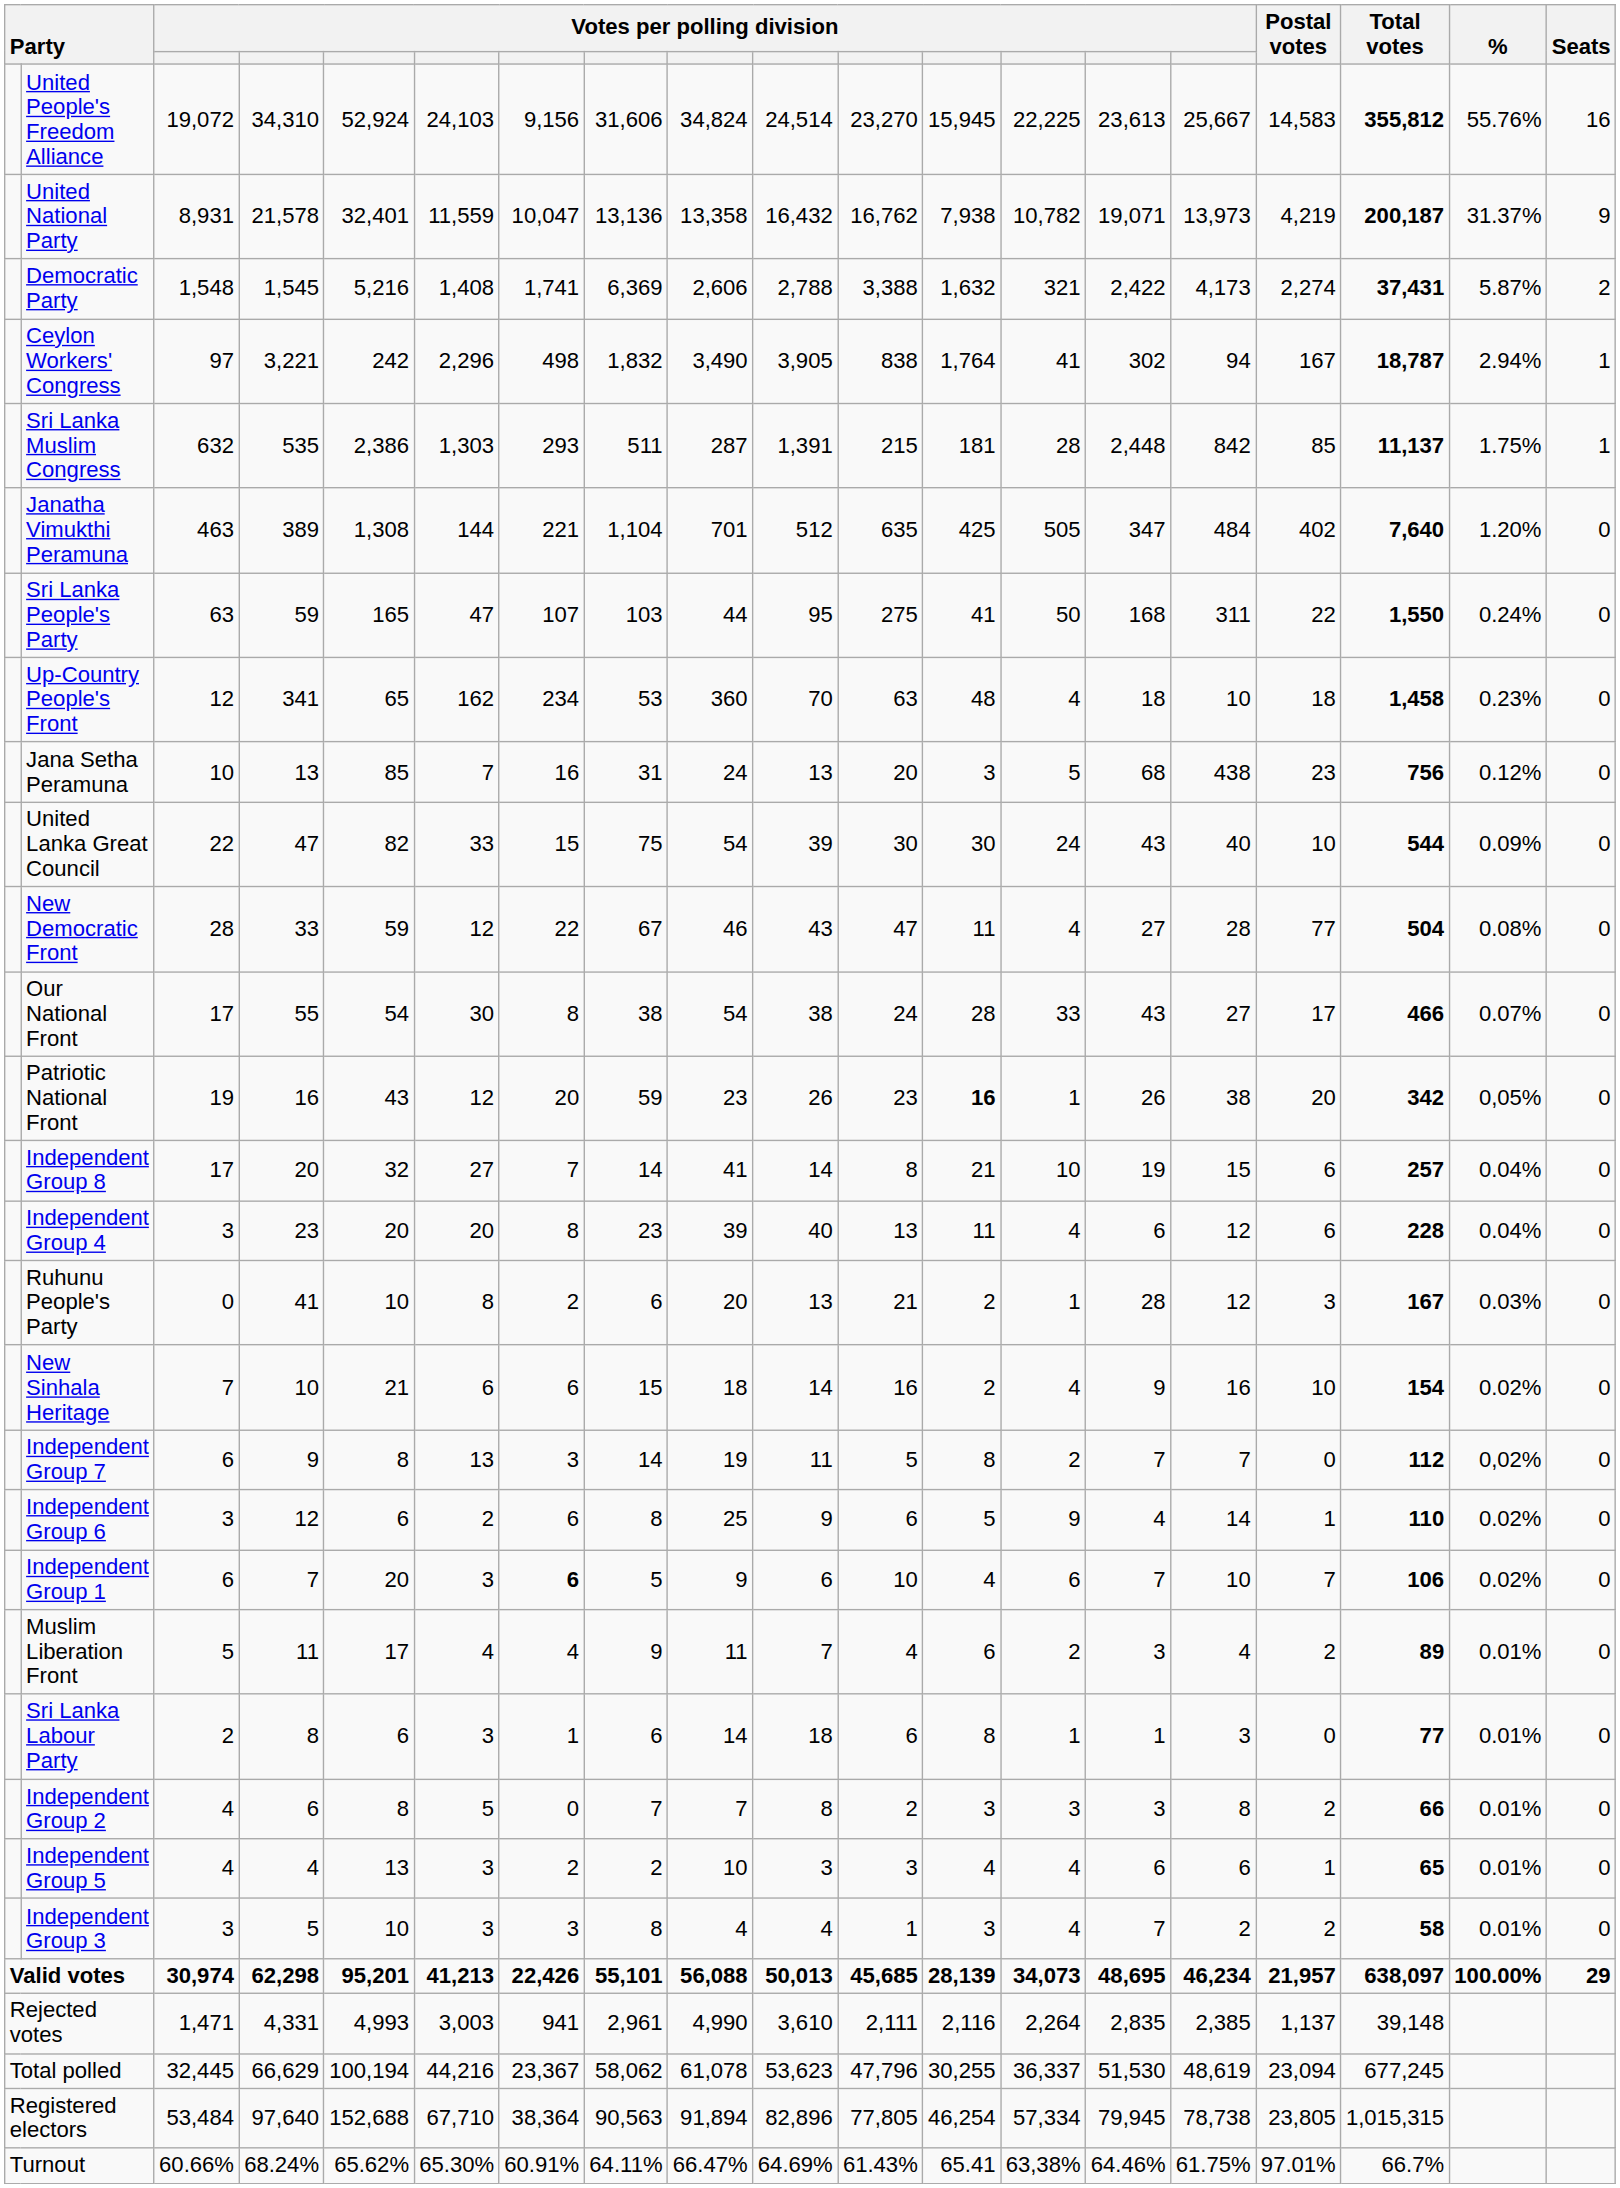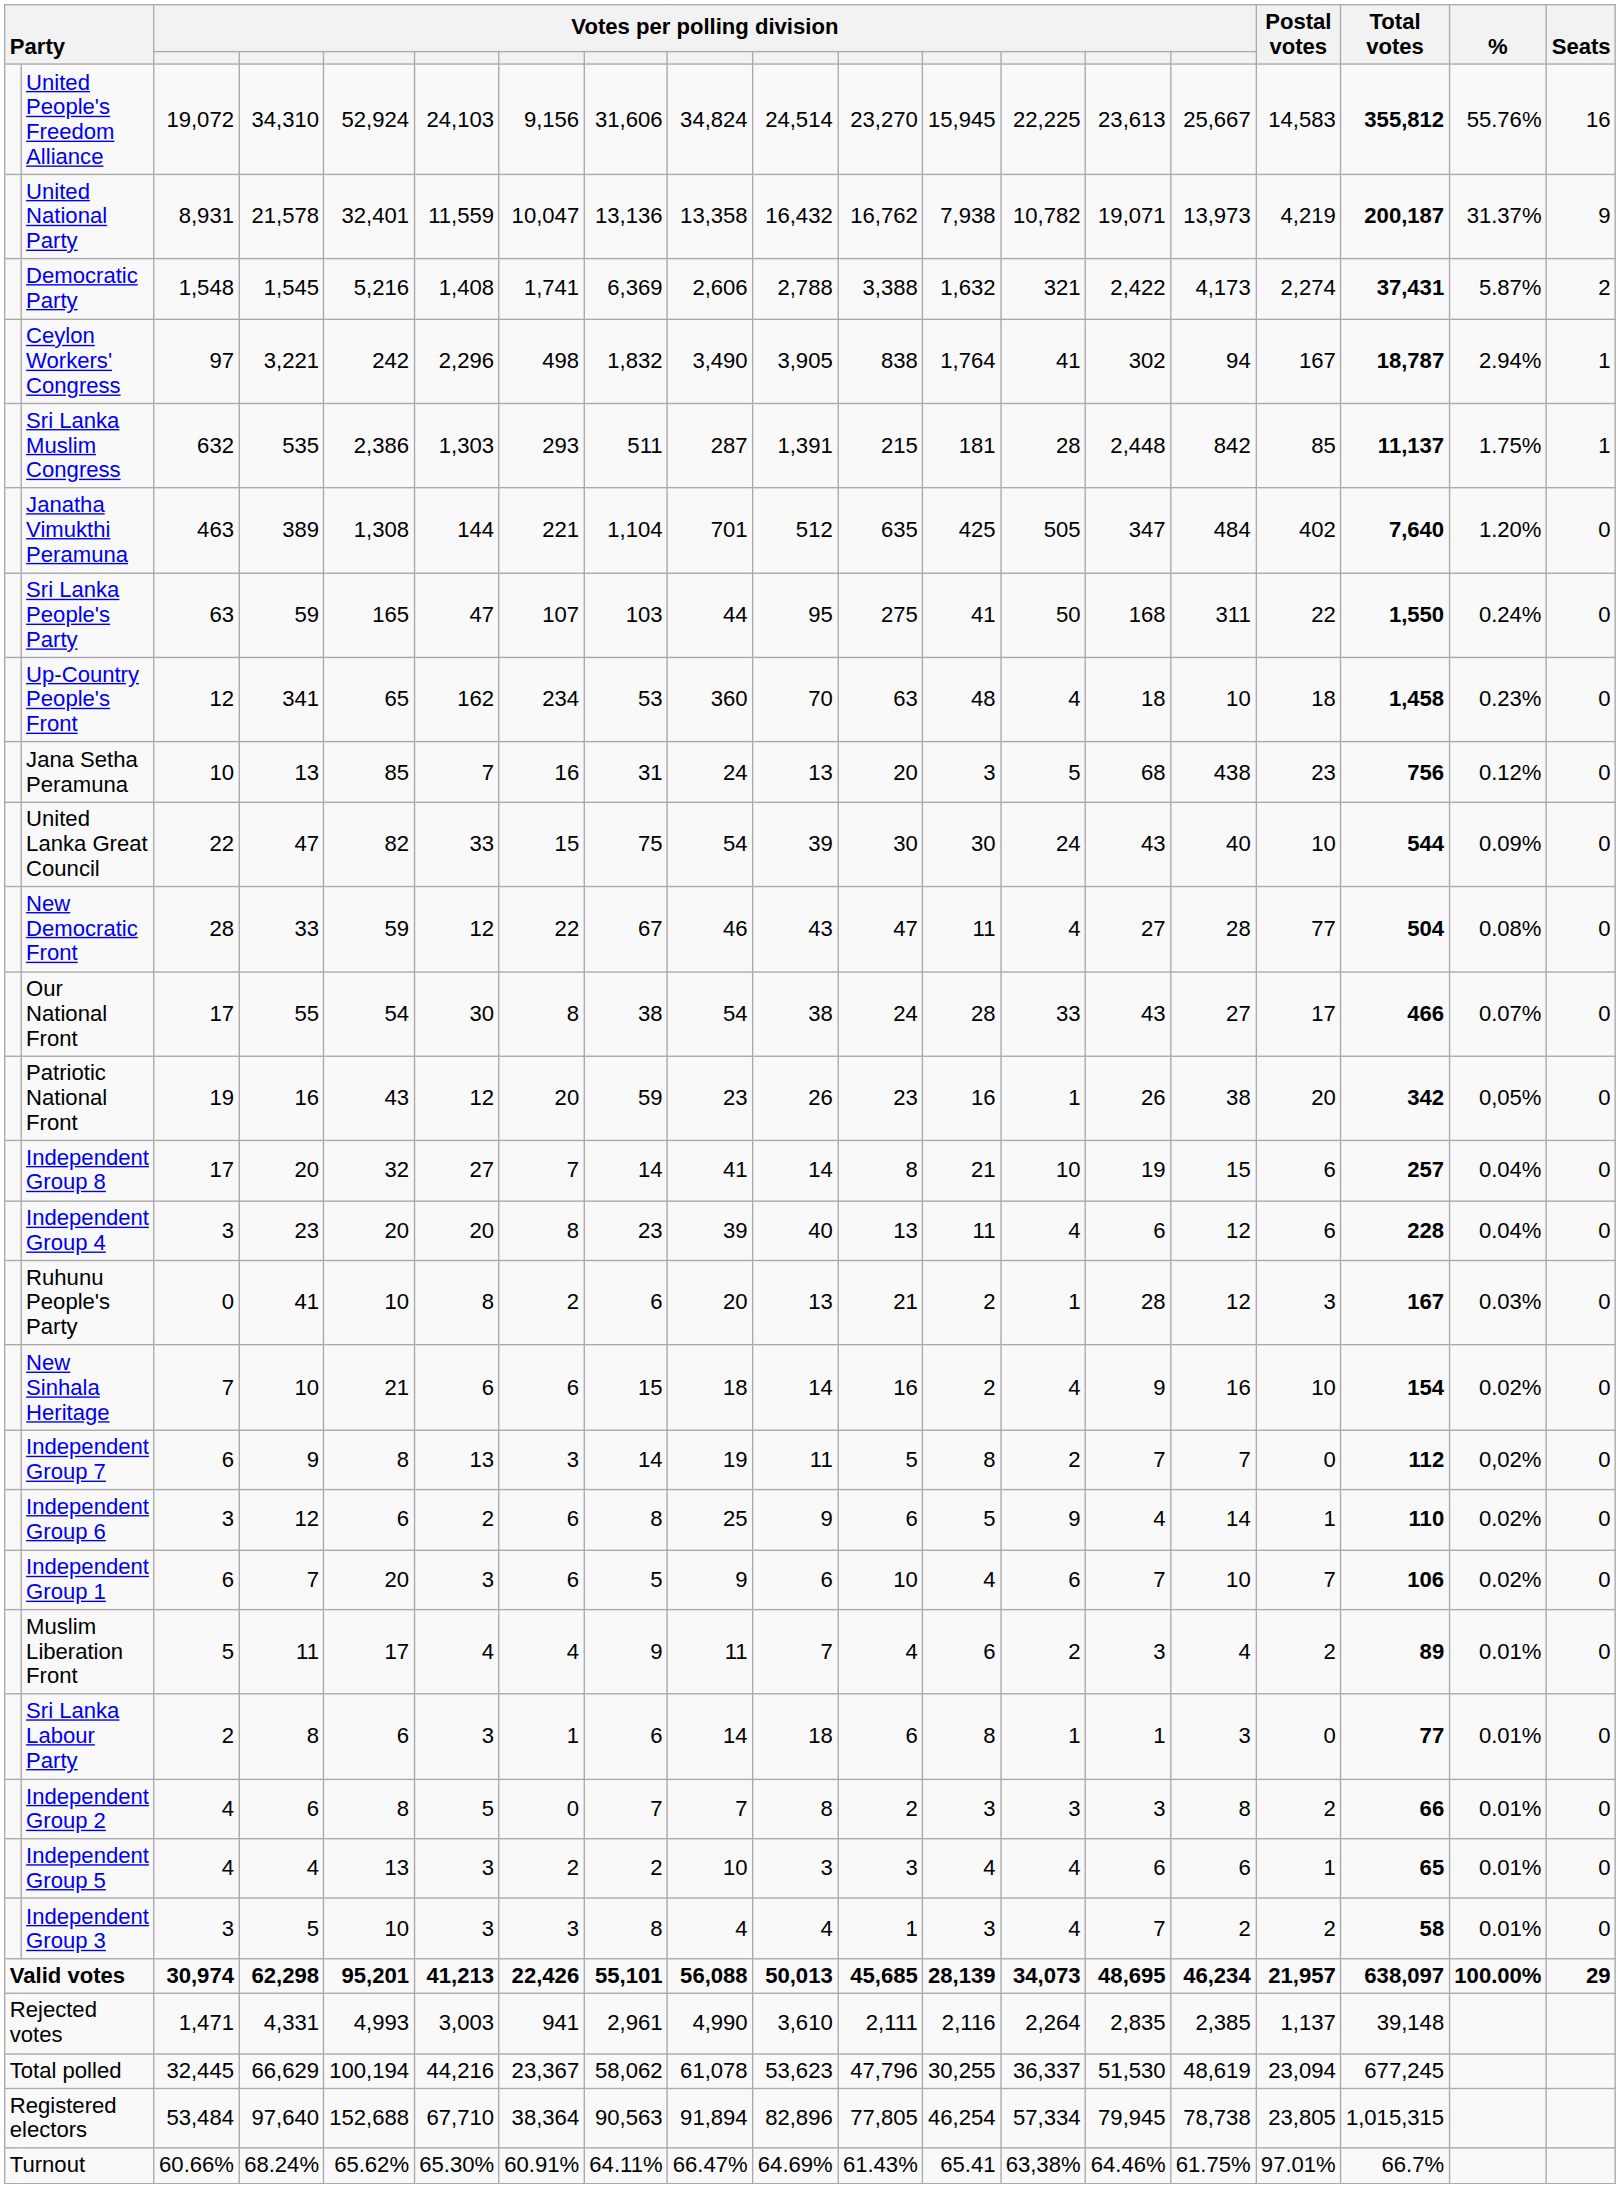Patriotic National Front | column 12: bold -> normal
Independent Group 1 | column 7: bold -> normal
